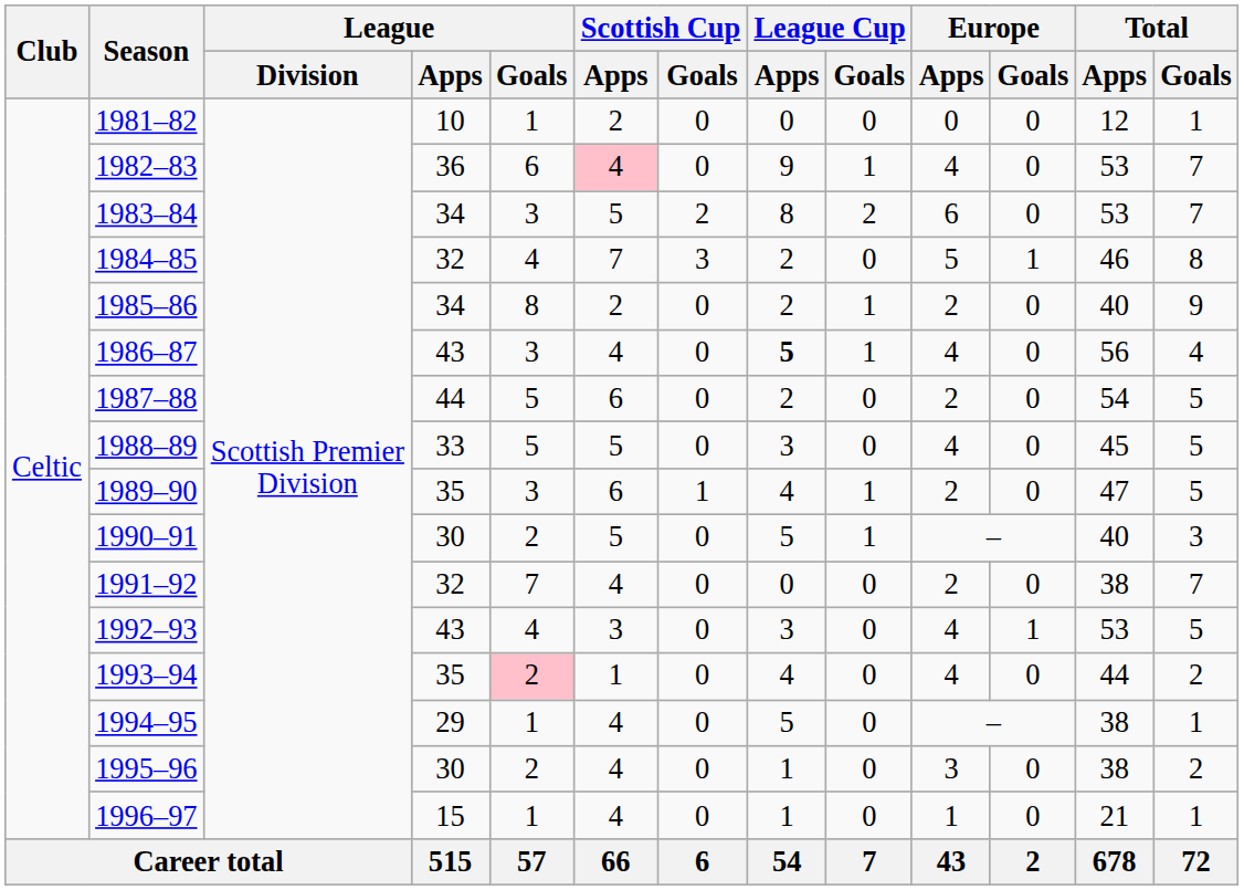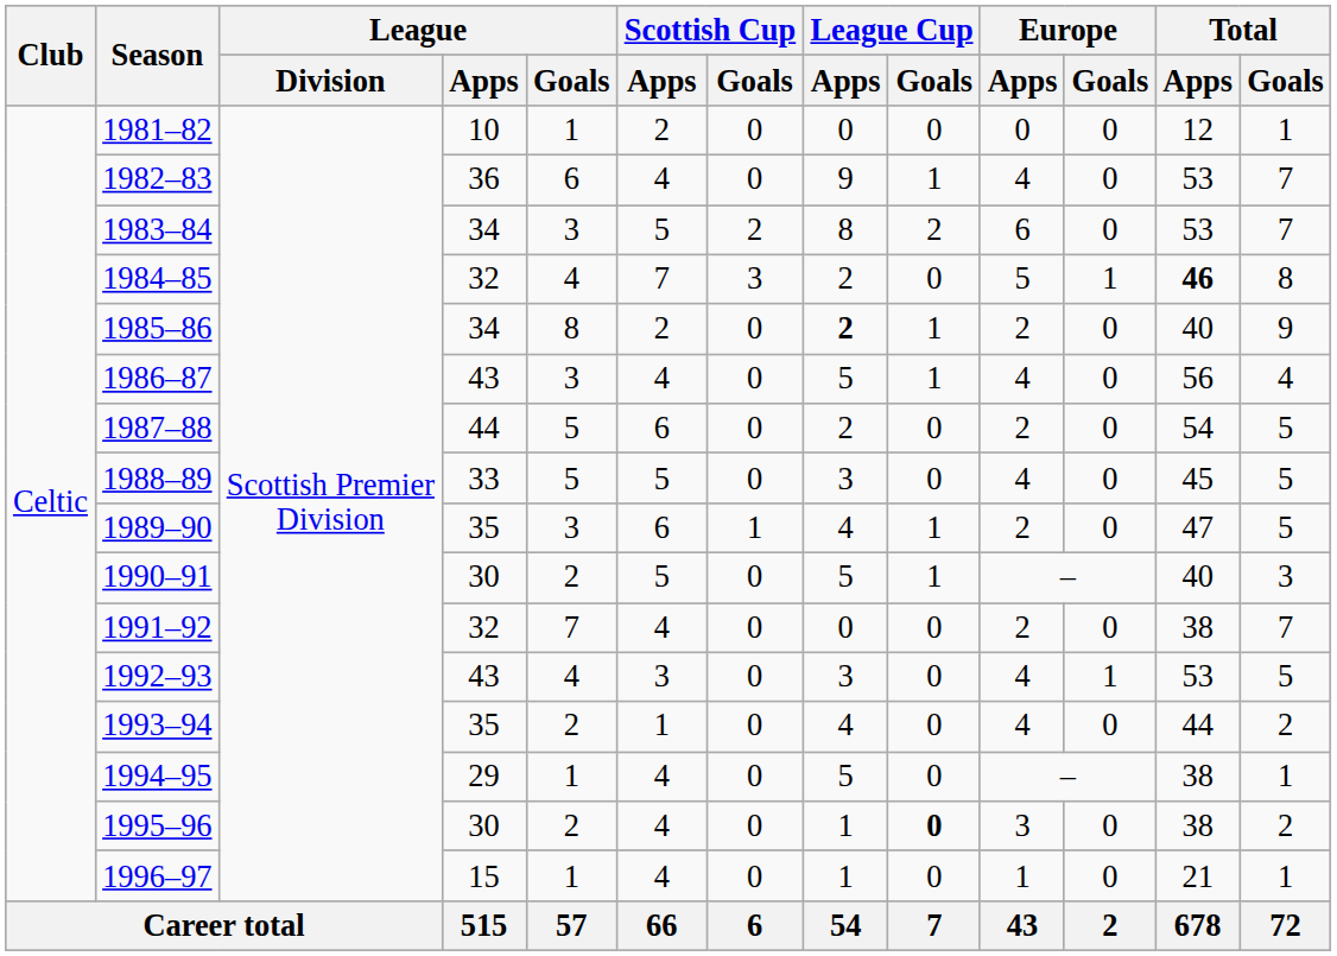1982–83 | Scottish Cup / Apps: pink background -> no background
1984–85 | Total / Apps: normal -> bold
1985–86 | League Cup / Apps: normal -> bold
1986–87 | League Cup / Apps: bold -> normal
1993–94 | League / Goals: pink background -> no background
1995–96 | League Cup / Goals: normal -> bold
